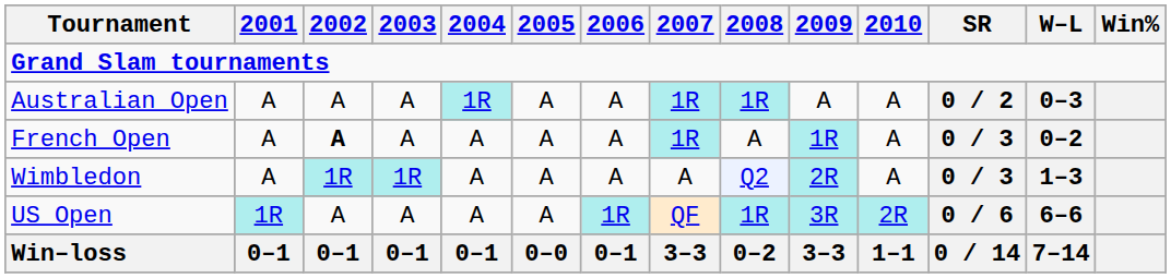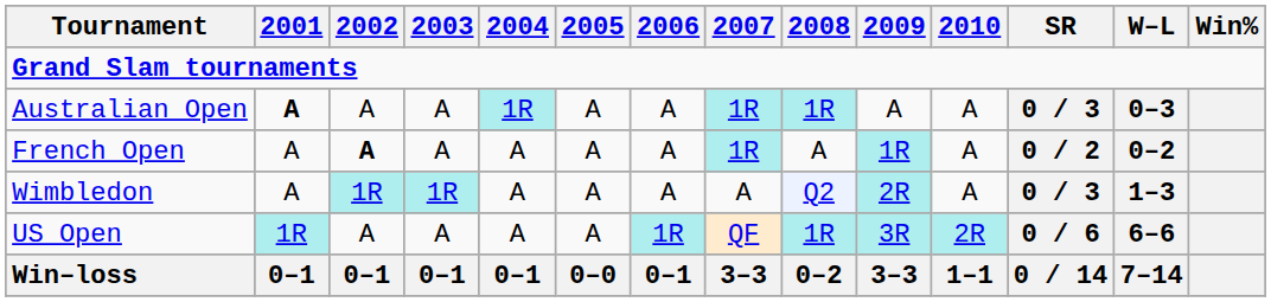Australian Open | 2001: normal -> bold
Australian Open | SR: 0 / 2 -> 0 / 3
French Open | SR: 0 / 3 -> 0 / 2
